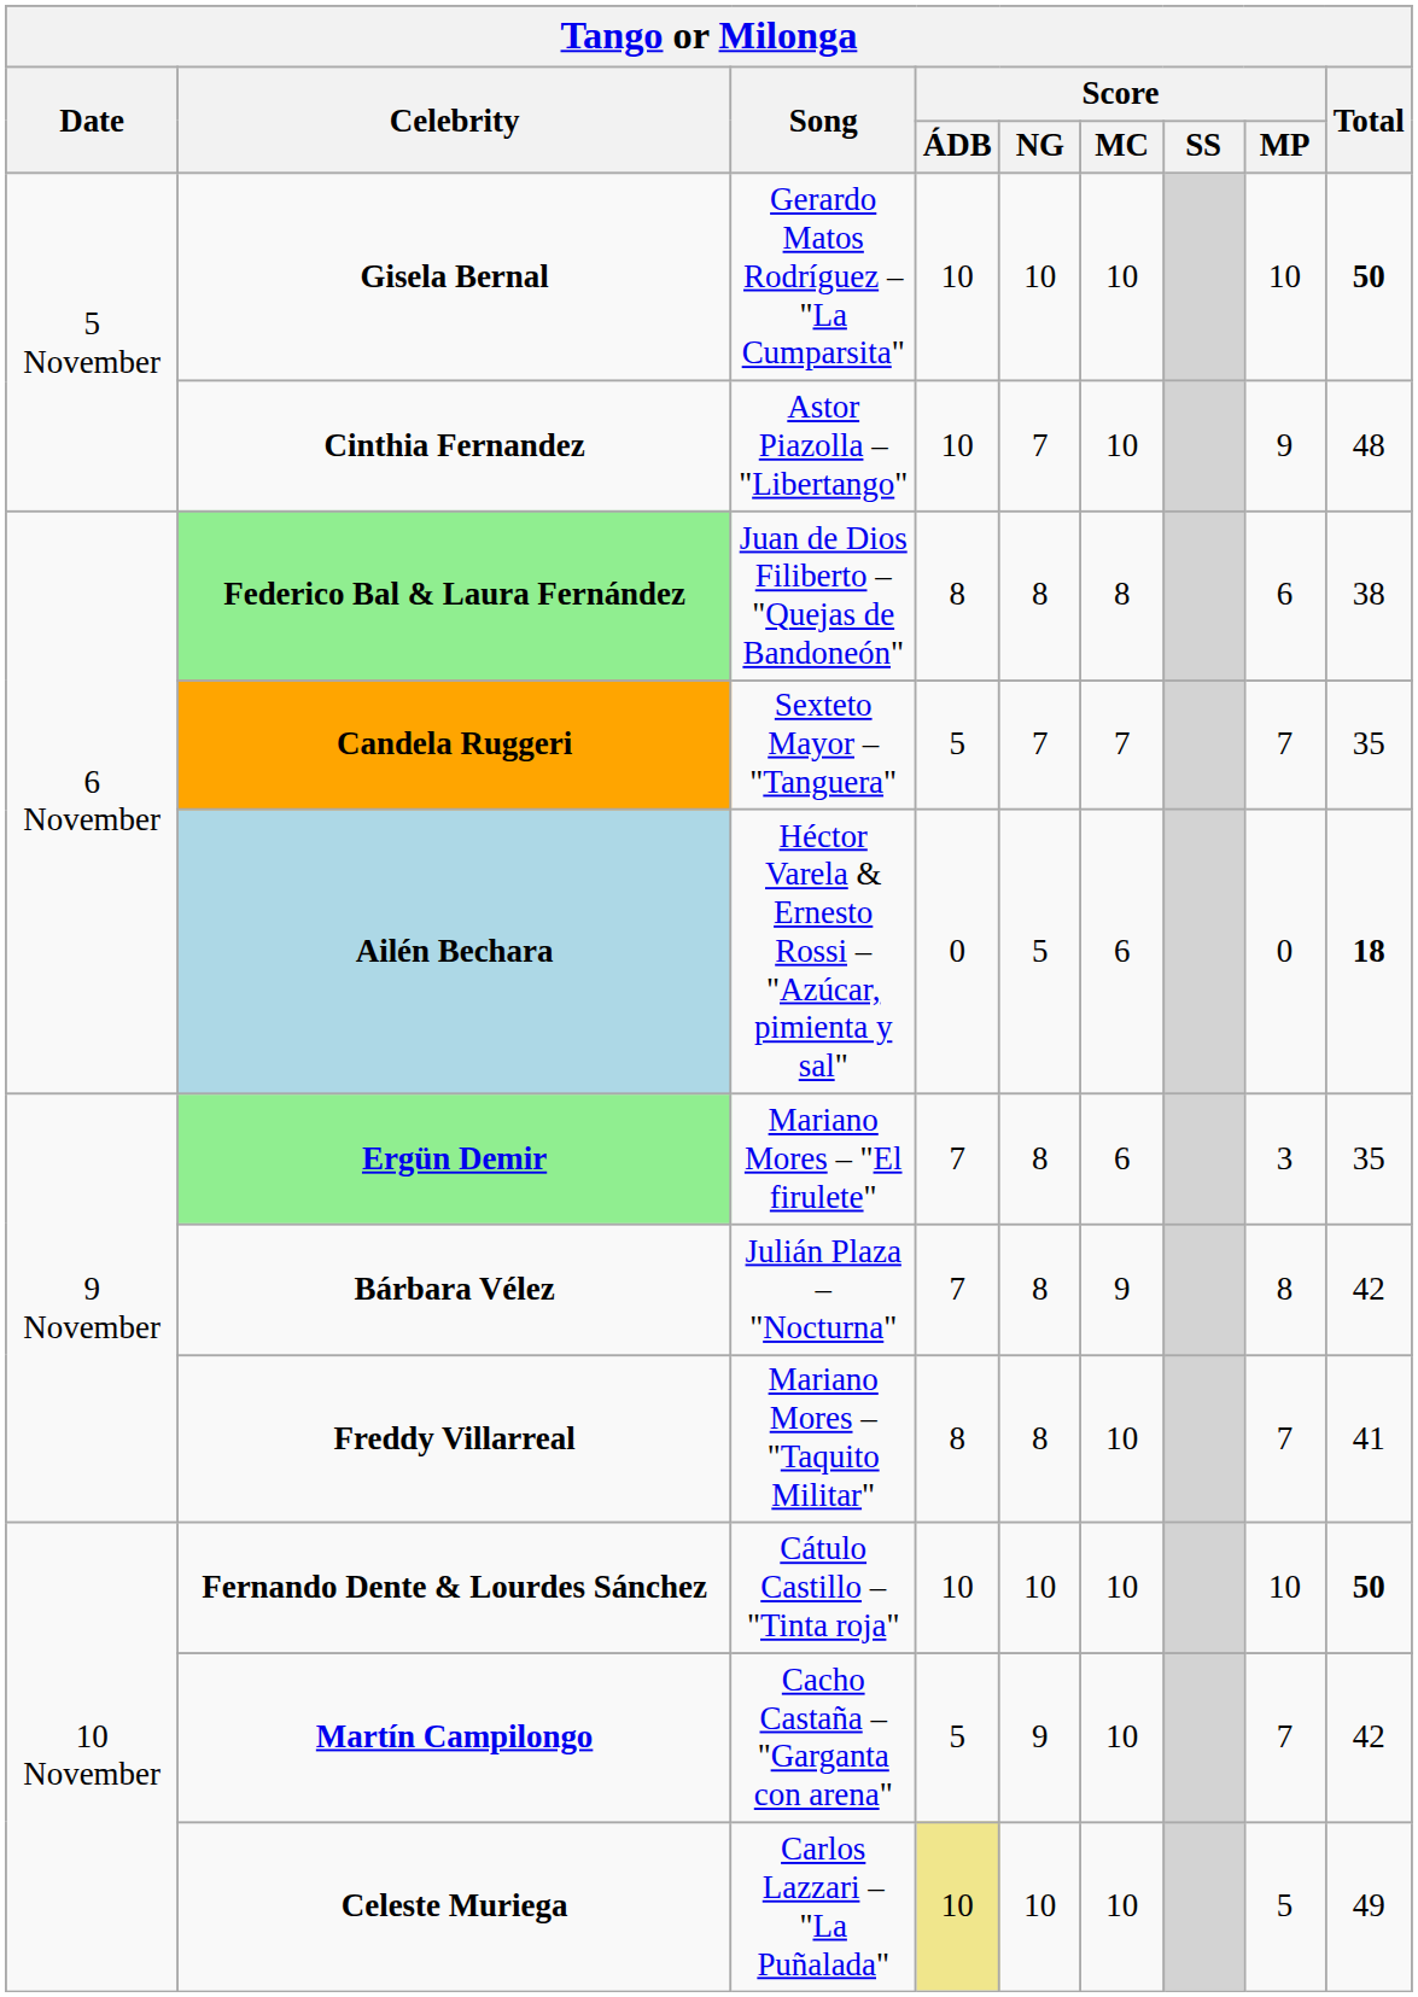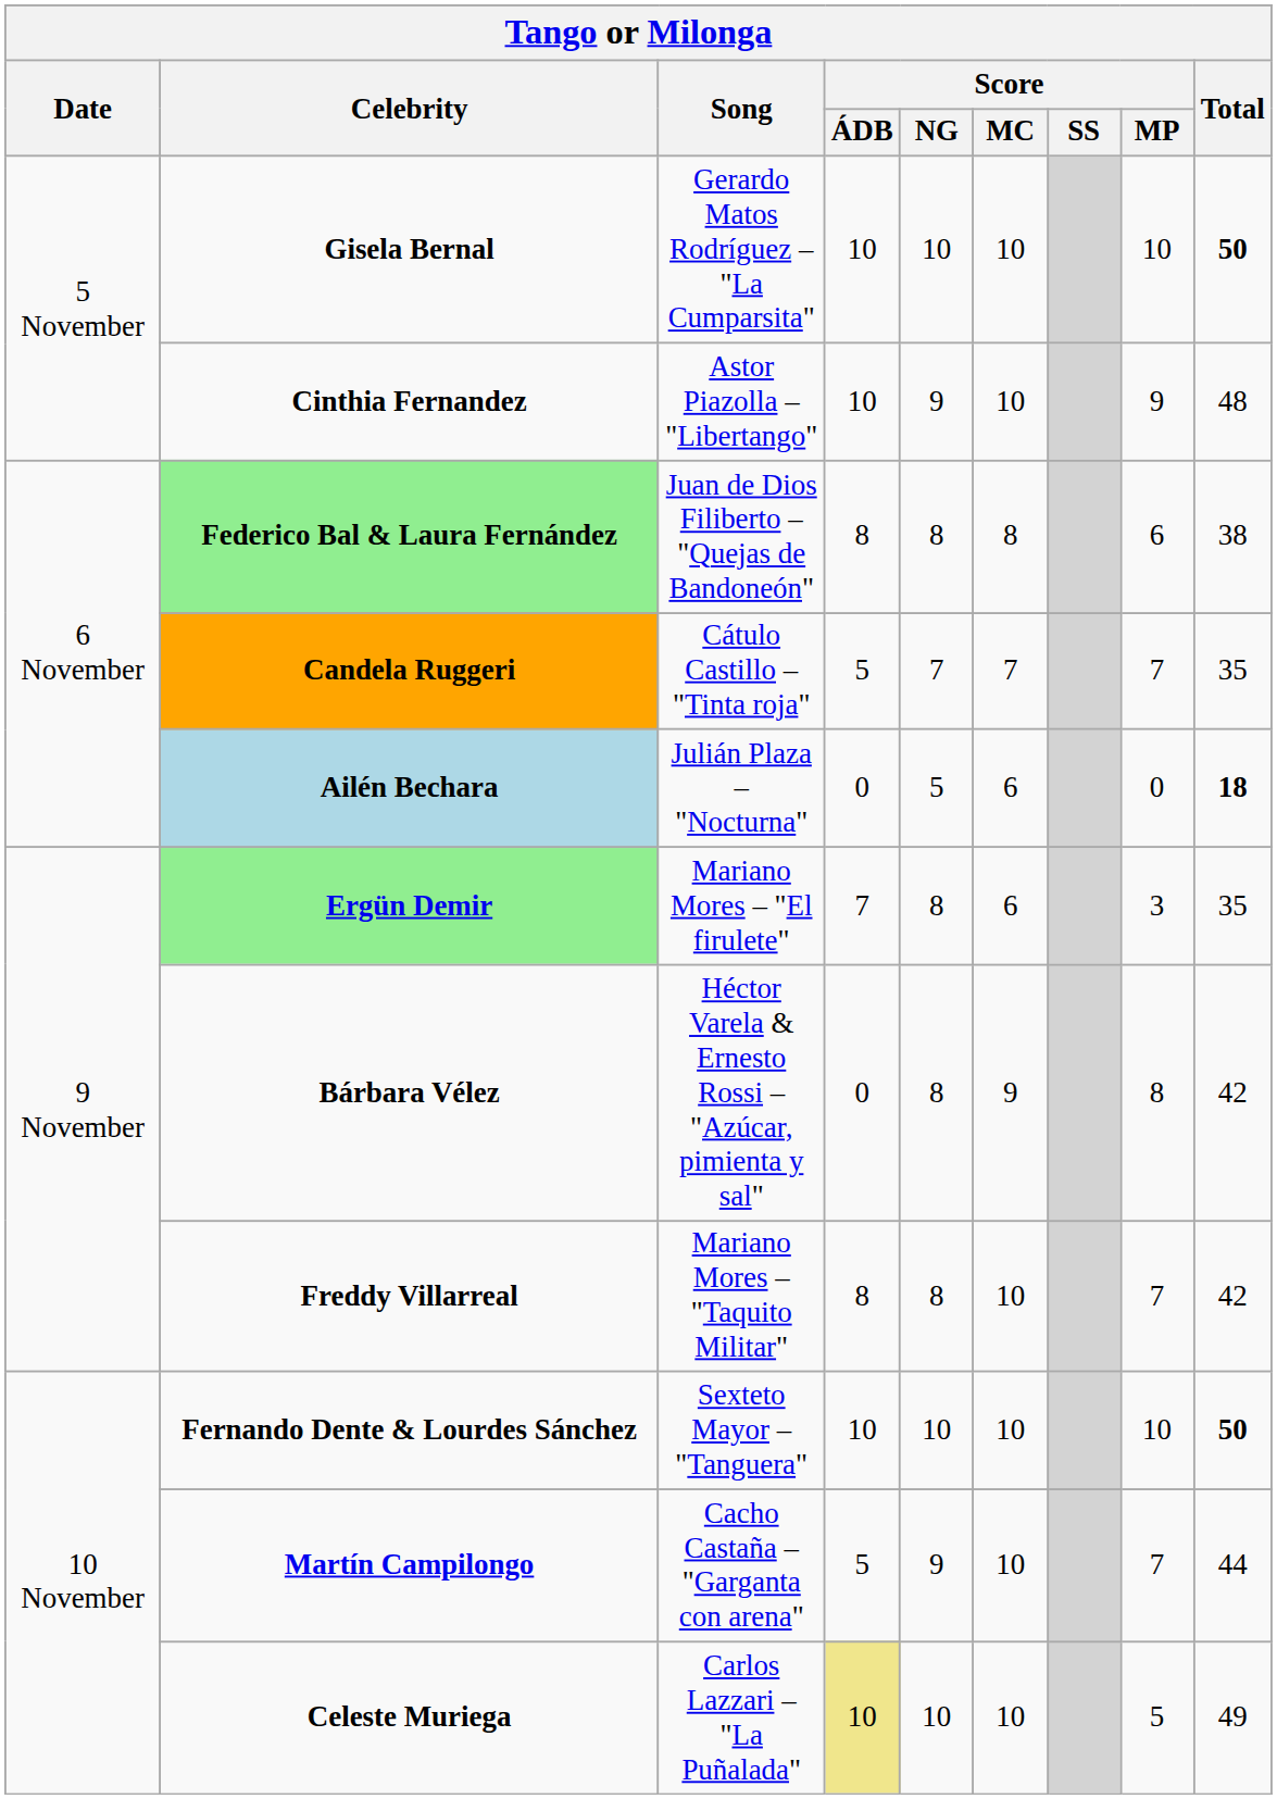Cinthia Fernandez | Score / NG: 7 -> 9
Candela Ruggeri | Song: Sexteto Mayor – "Tanguera" -> Cátulo Castillo – "Tinta roja"
Ailén Bechara | Song: Héctor Varela & Ernesto Rossi – "Azúcar, pimienta y sal" -> Julián Plaza – "Nocturna"
Bárbara Vélez | Song: Julián Plaza – "Nocturna" -> Héctor Varela & Ernesto Rossi – "Azúcar, pimienta y sal"
Bárbara Vélez | Score / ÁDB: 7 -> 0
Freddy Villarreal | Total: 41 -> 42
Fernando Dente & Lourdes Sánchez | Song: Cátulo Castillo – "Tinta roja" -> Sexteto Mayor – "Tanguera"
Martín Campilongo | Total: 42 -> 44
